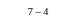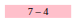row 1 | column 1: no background -> pink background
